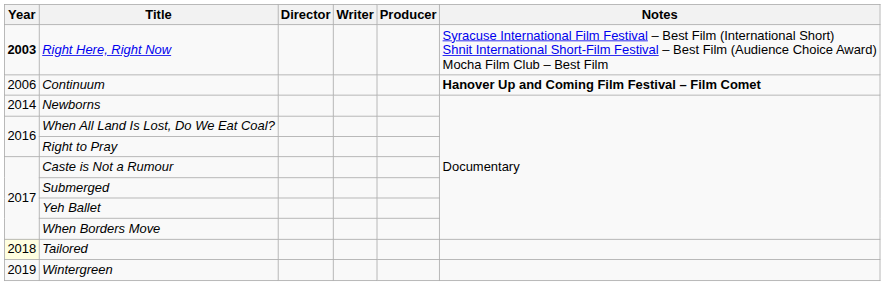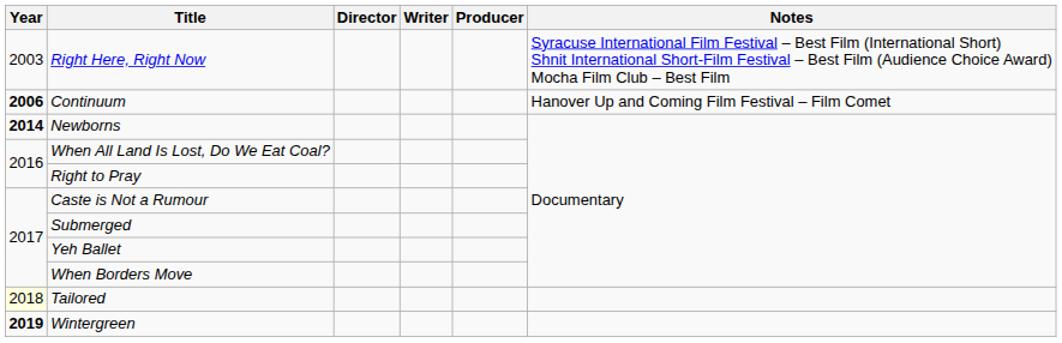Right Here, Right Now | Year: bold -> normal
Continuum | Year: normal -> bold
Continuum | Notes: bold -> normal
Newborns | Year: normal -> bold
Wintergreen | Year: normal -> bold
